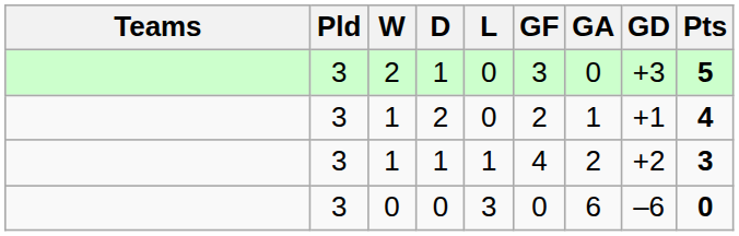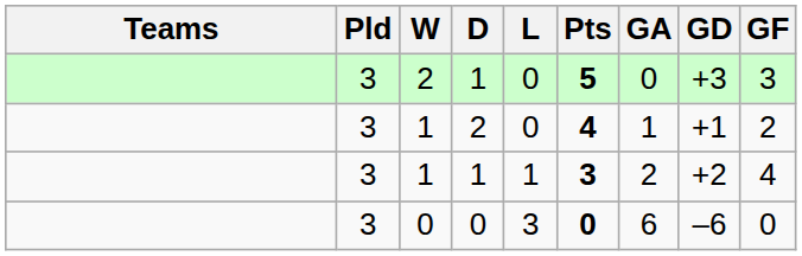columns swapped: GF <-> Pts
